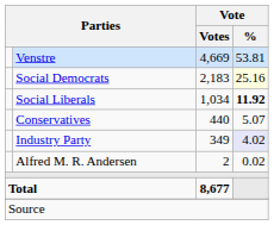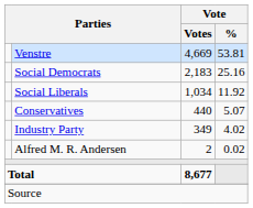Social Democrats | Vote / %: lightyellow background -> no background
Social Liberals | Vote / %: bold -> normal
Industry Party | Vote / %: lavender background -> no background
